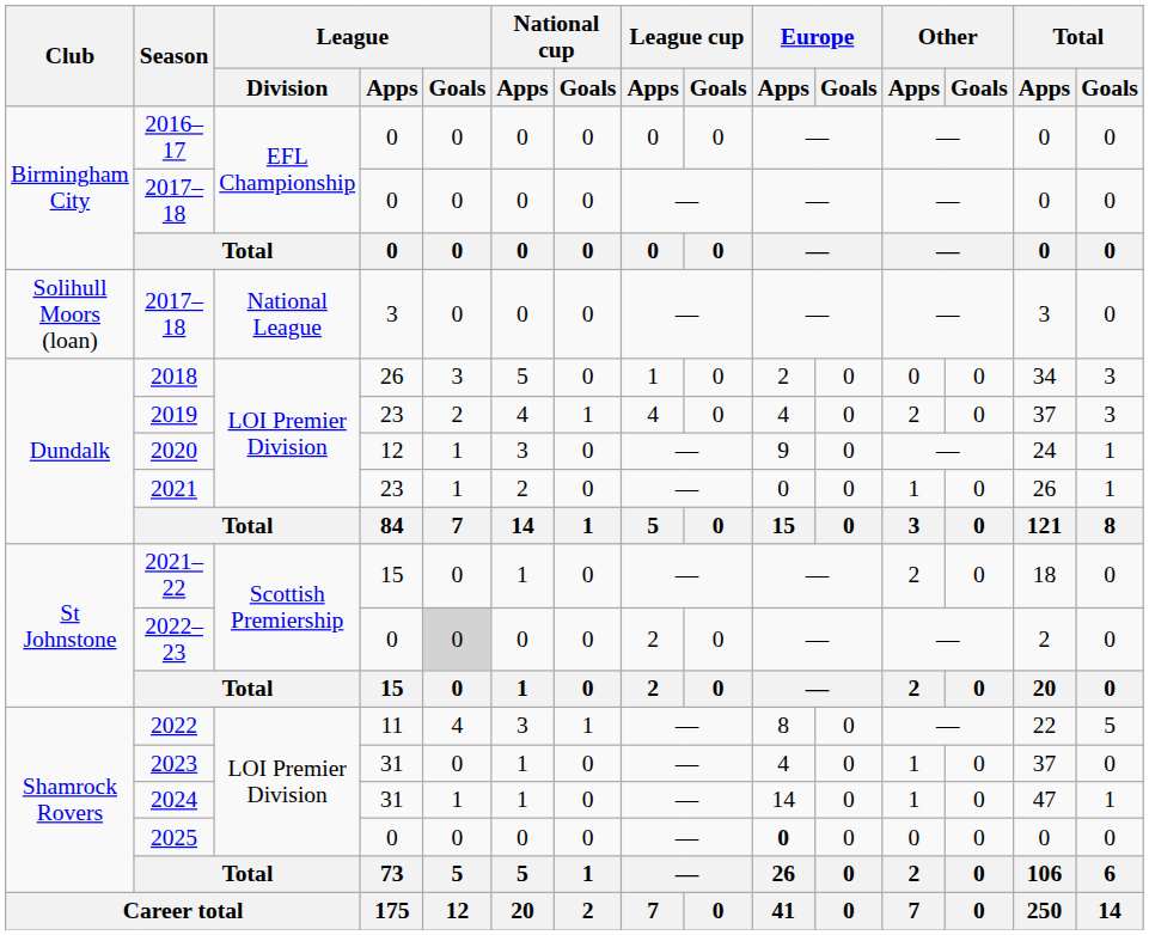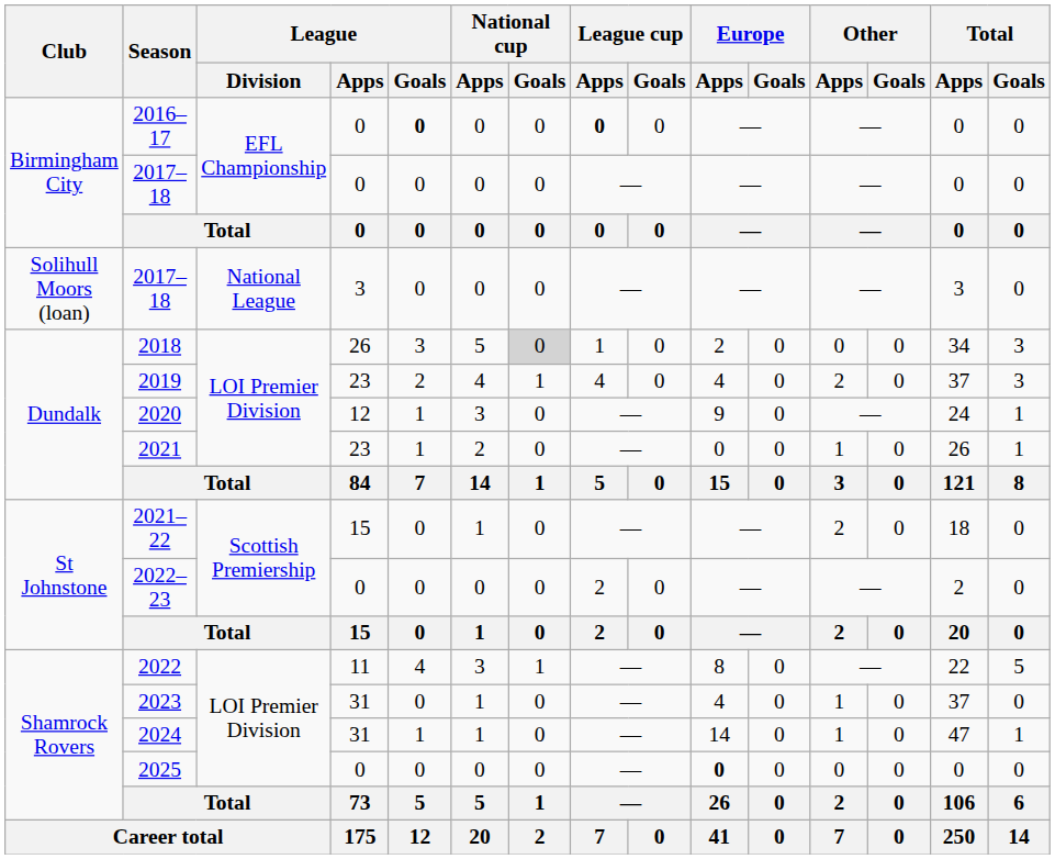2016–17 | League / Goals: normal -> bold
2016–17 | League cup / Apps: normal -> bold
2018 | National cup / Goals: no background -> lightgrey background
2022–23 | League / Goals: lightgrey background -> no background
